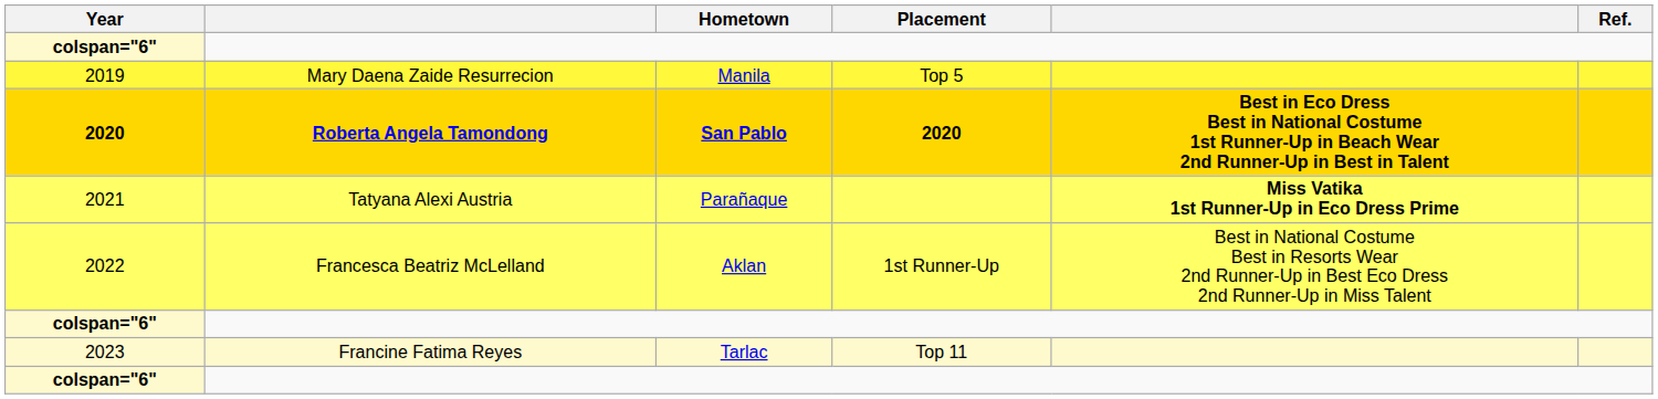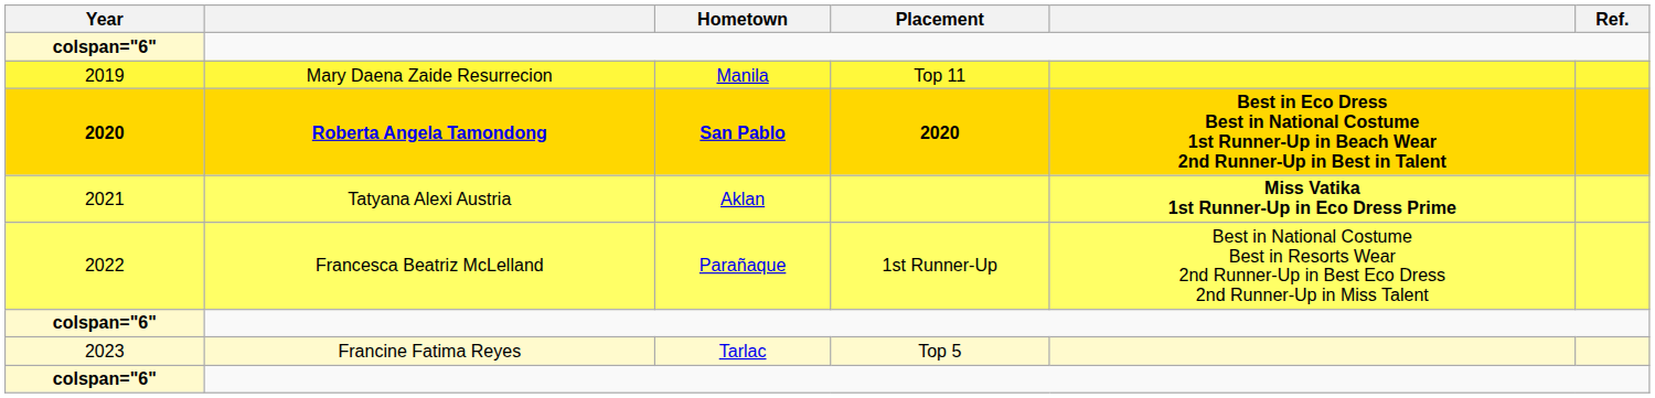2019 | Placement: Top 5 -> Top 11
2021 | Hometown: Parañaque -> Aklan
2022 | Hometown: Aklan -> Parañaque
2023 | Placement: Top 11 -> Top 5
